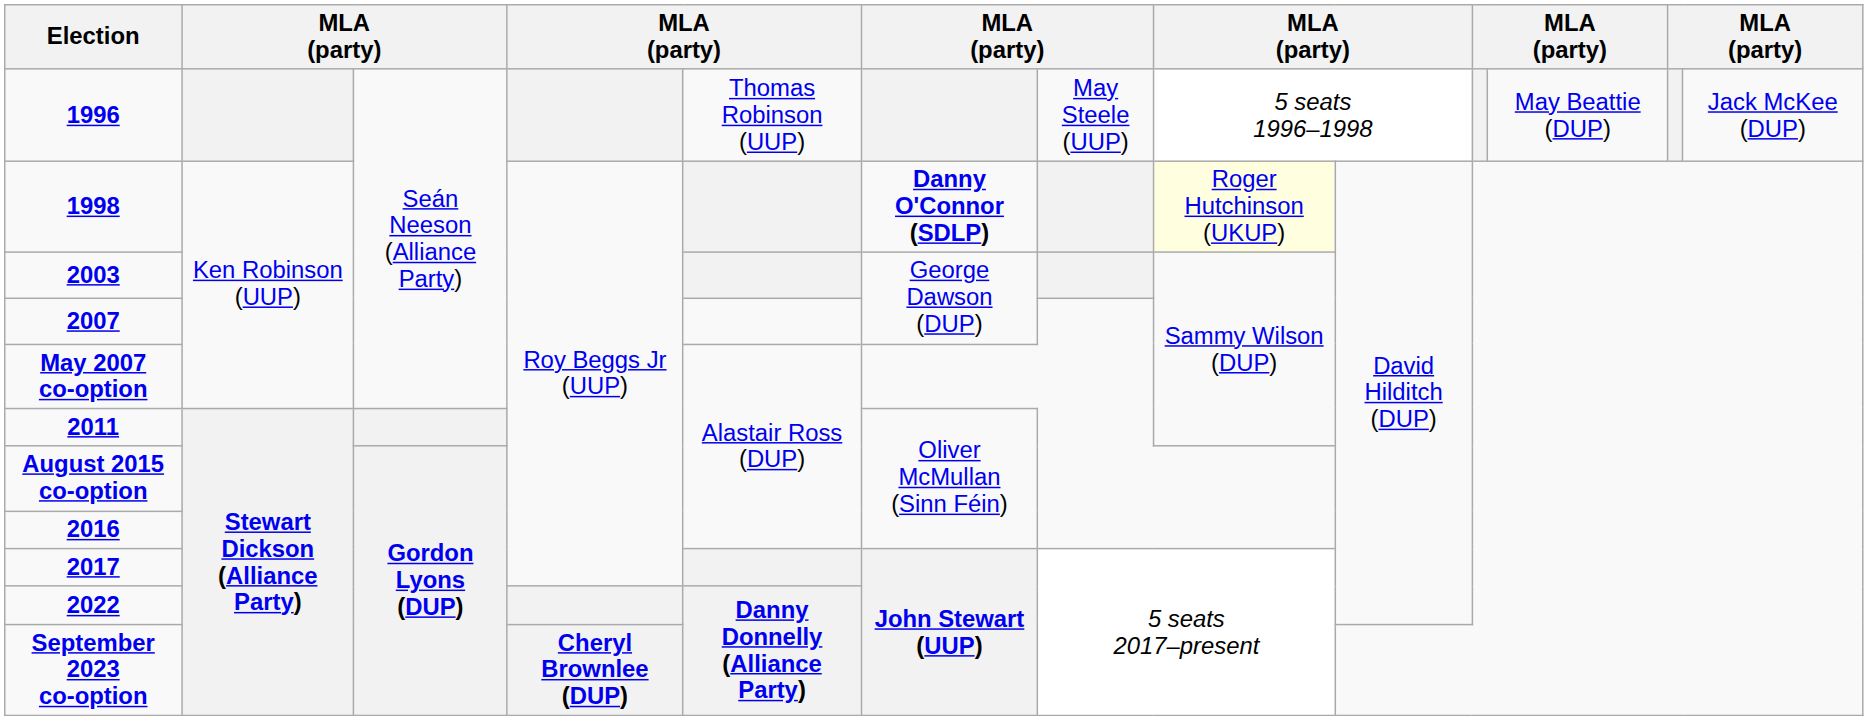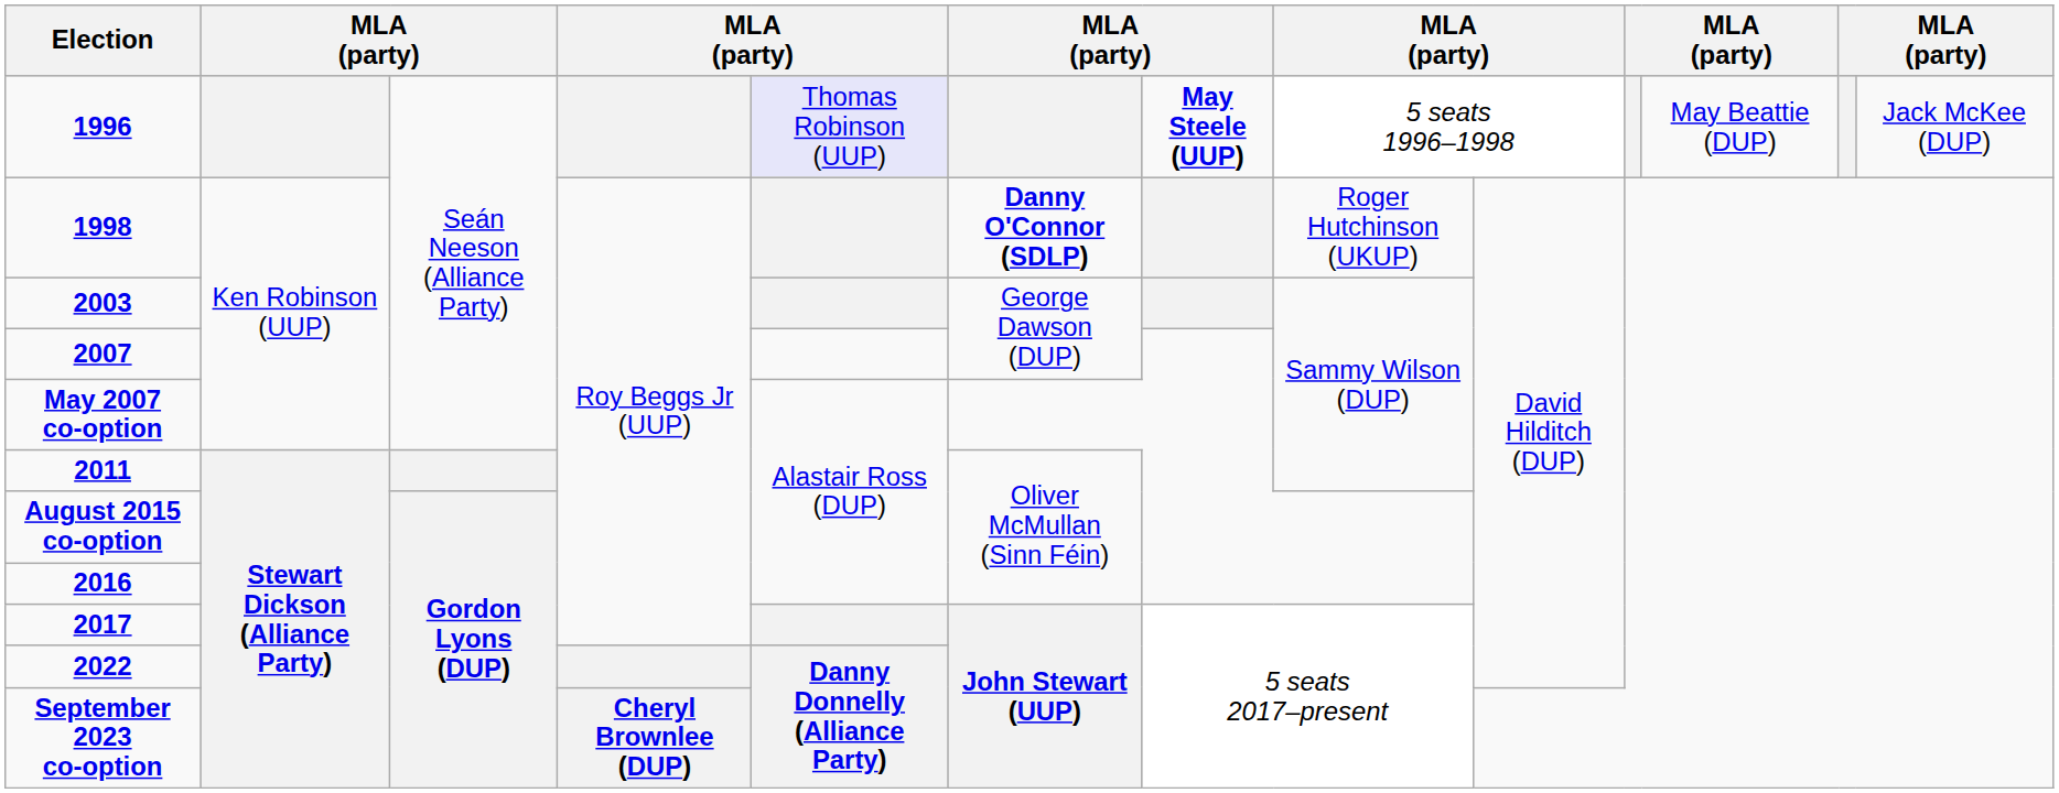1996 | column 5: no background -> lavender background
1996 | column 7: normal -> bold
1998 | column 8: lightyellow background -> no background
